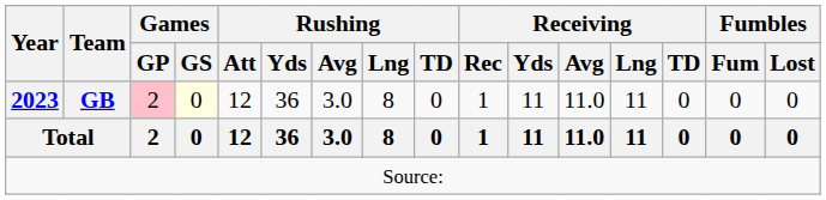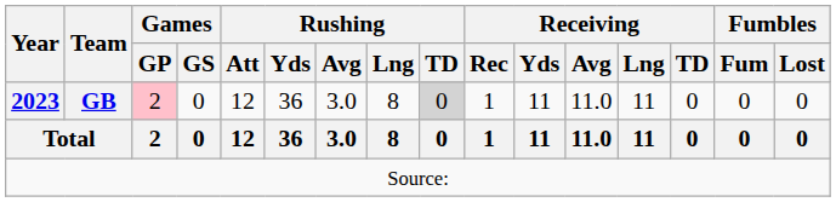2023 | Games / GS: lightyellow background -> no background
2023 | Rushing / TD: no background -> lightgrey background
